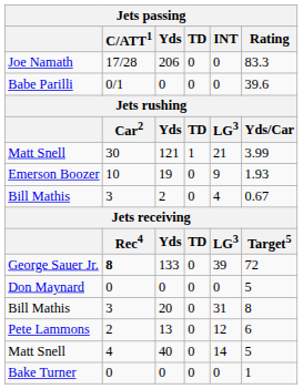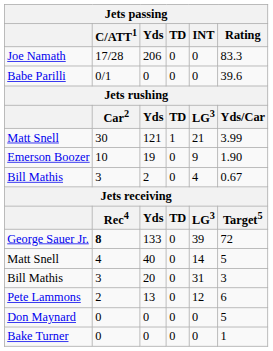Emerson Boozer | Rating: 1.93 -> 1.90
rows swapped: Matt Snell / 40 <-> Don Maynard
Bill Mathis / 20 | Rating: 8 -> 3
